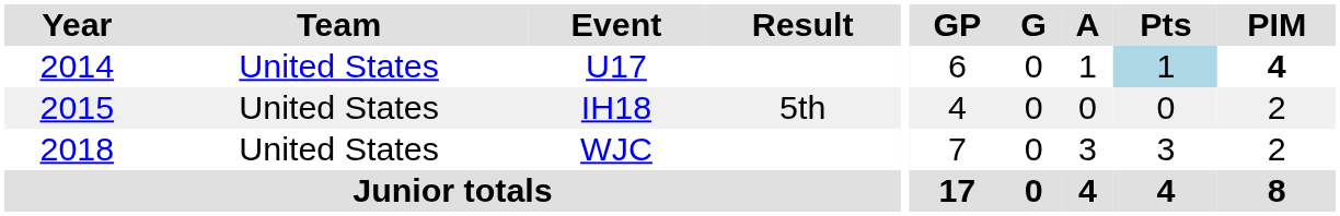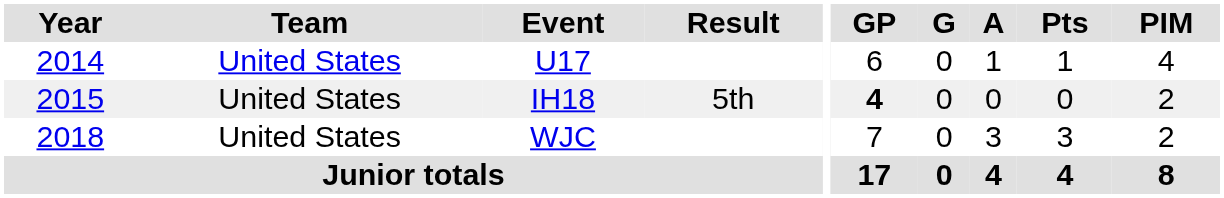U17 | Pts: lightblue background -> no background
U17 | PIM: bold -> normal
IH18 | GP: normal -> bold
